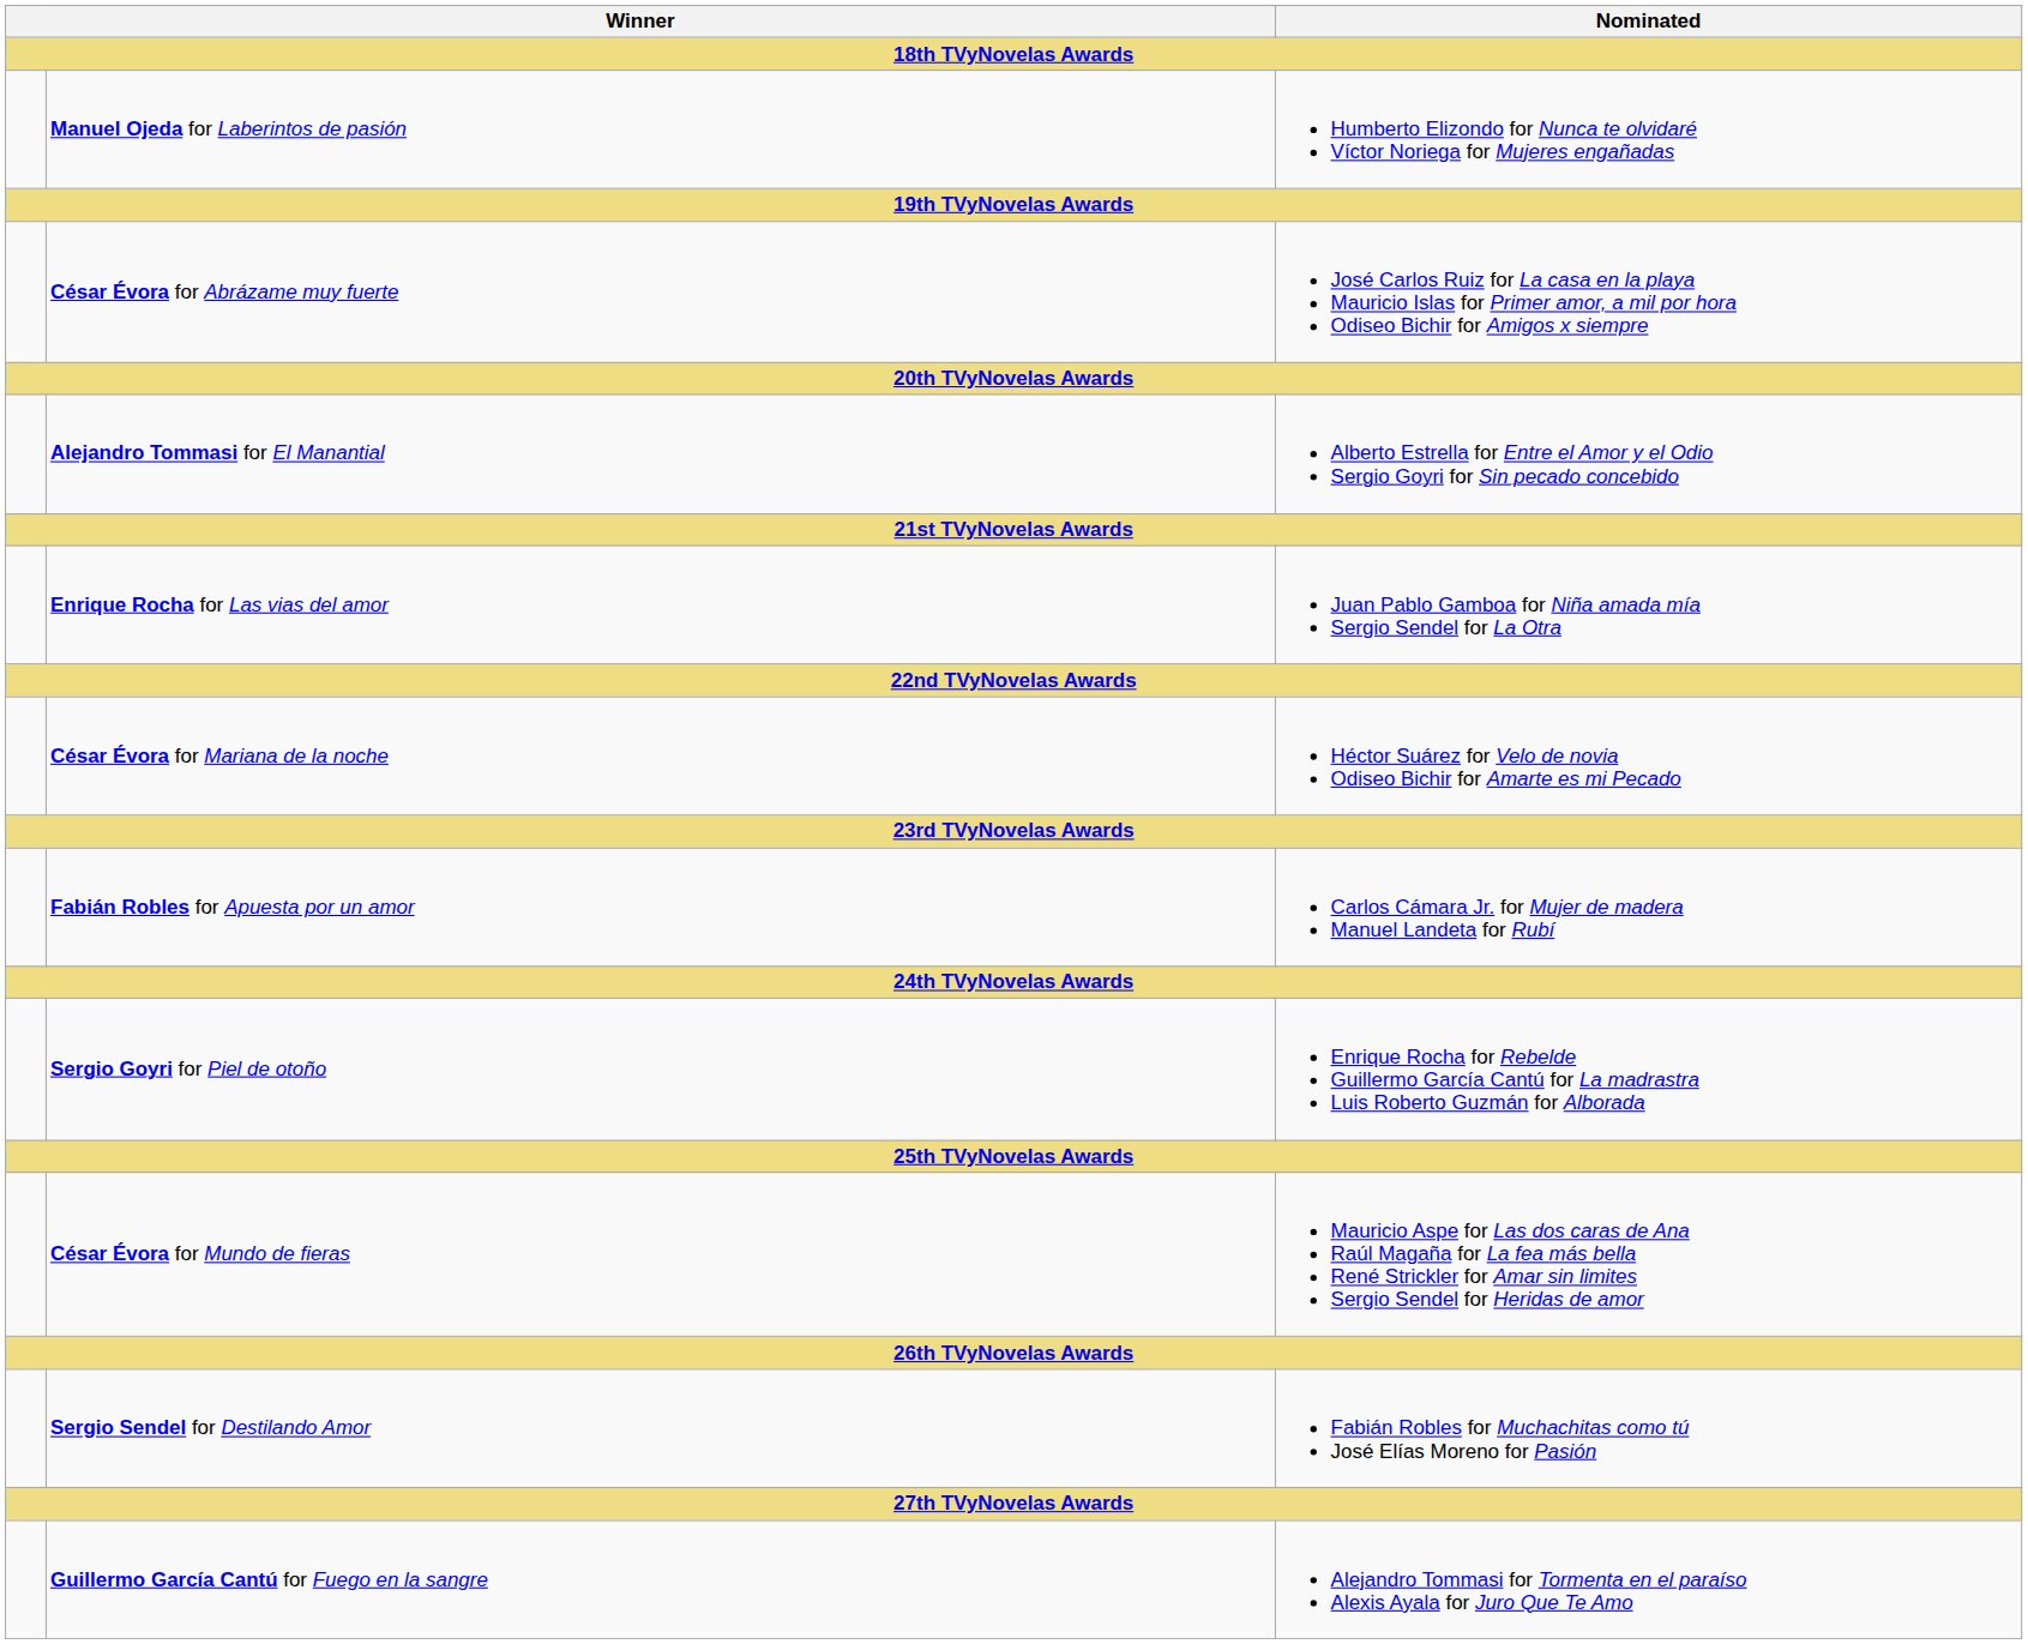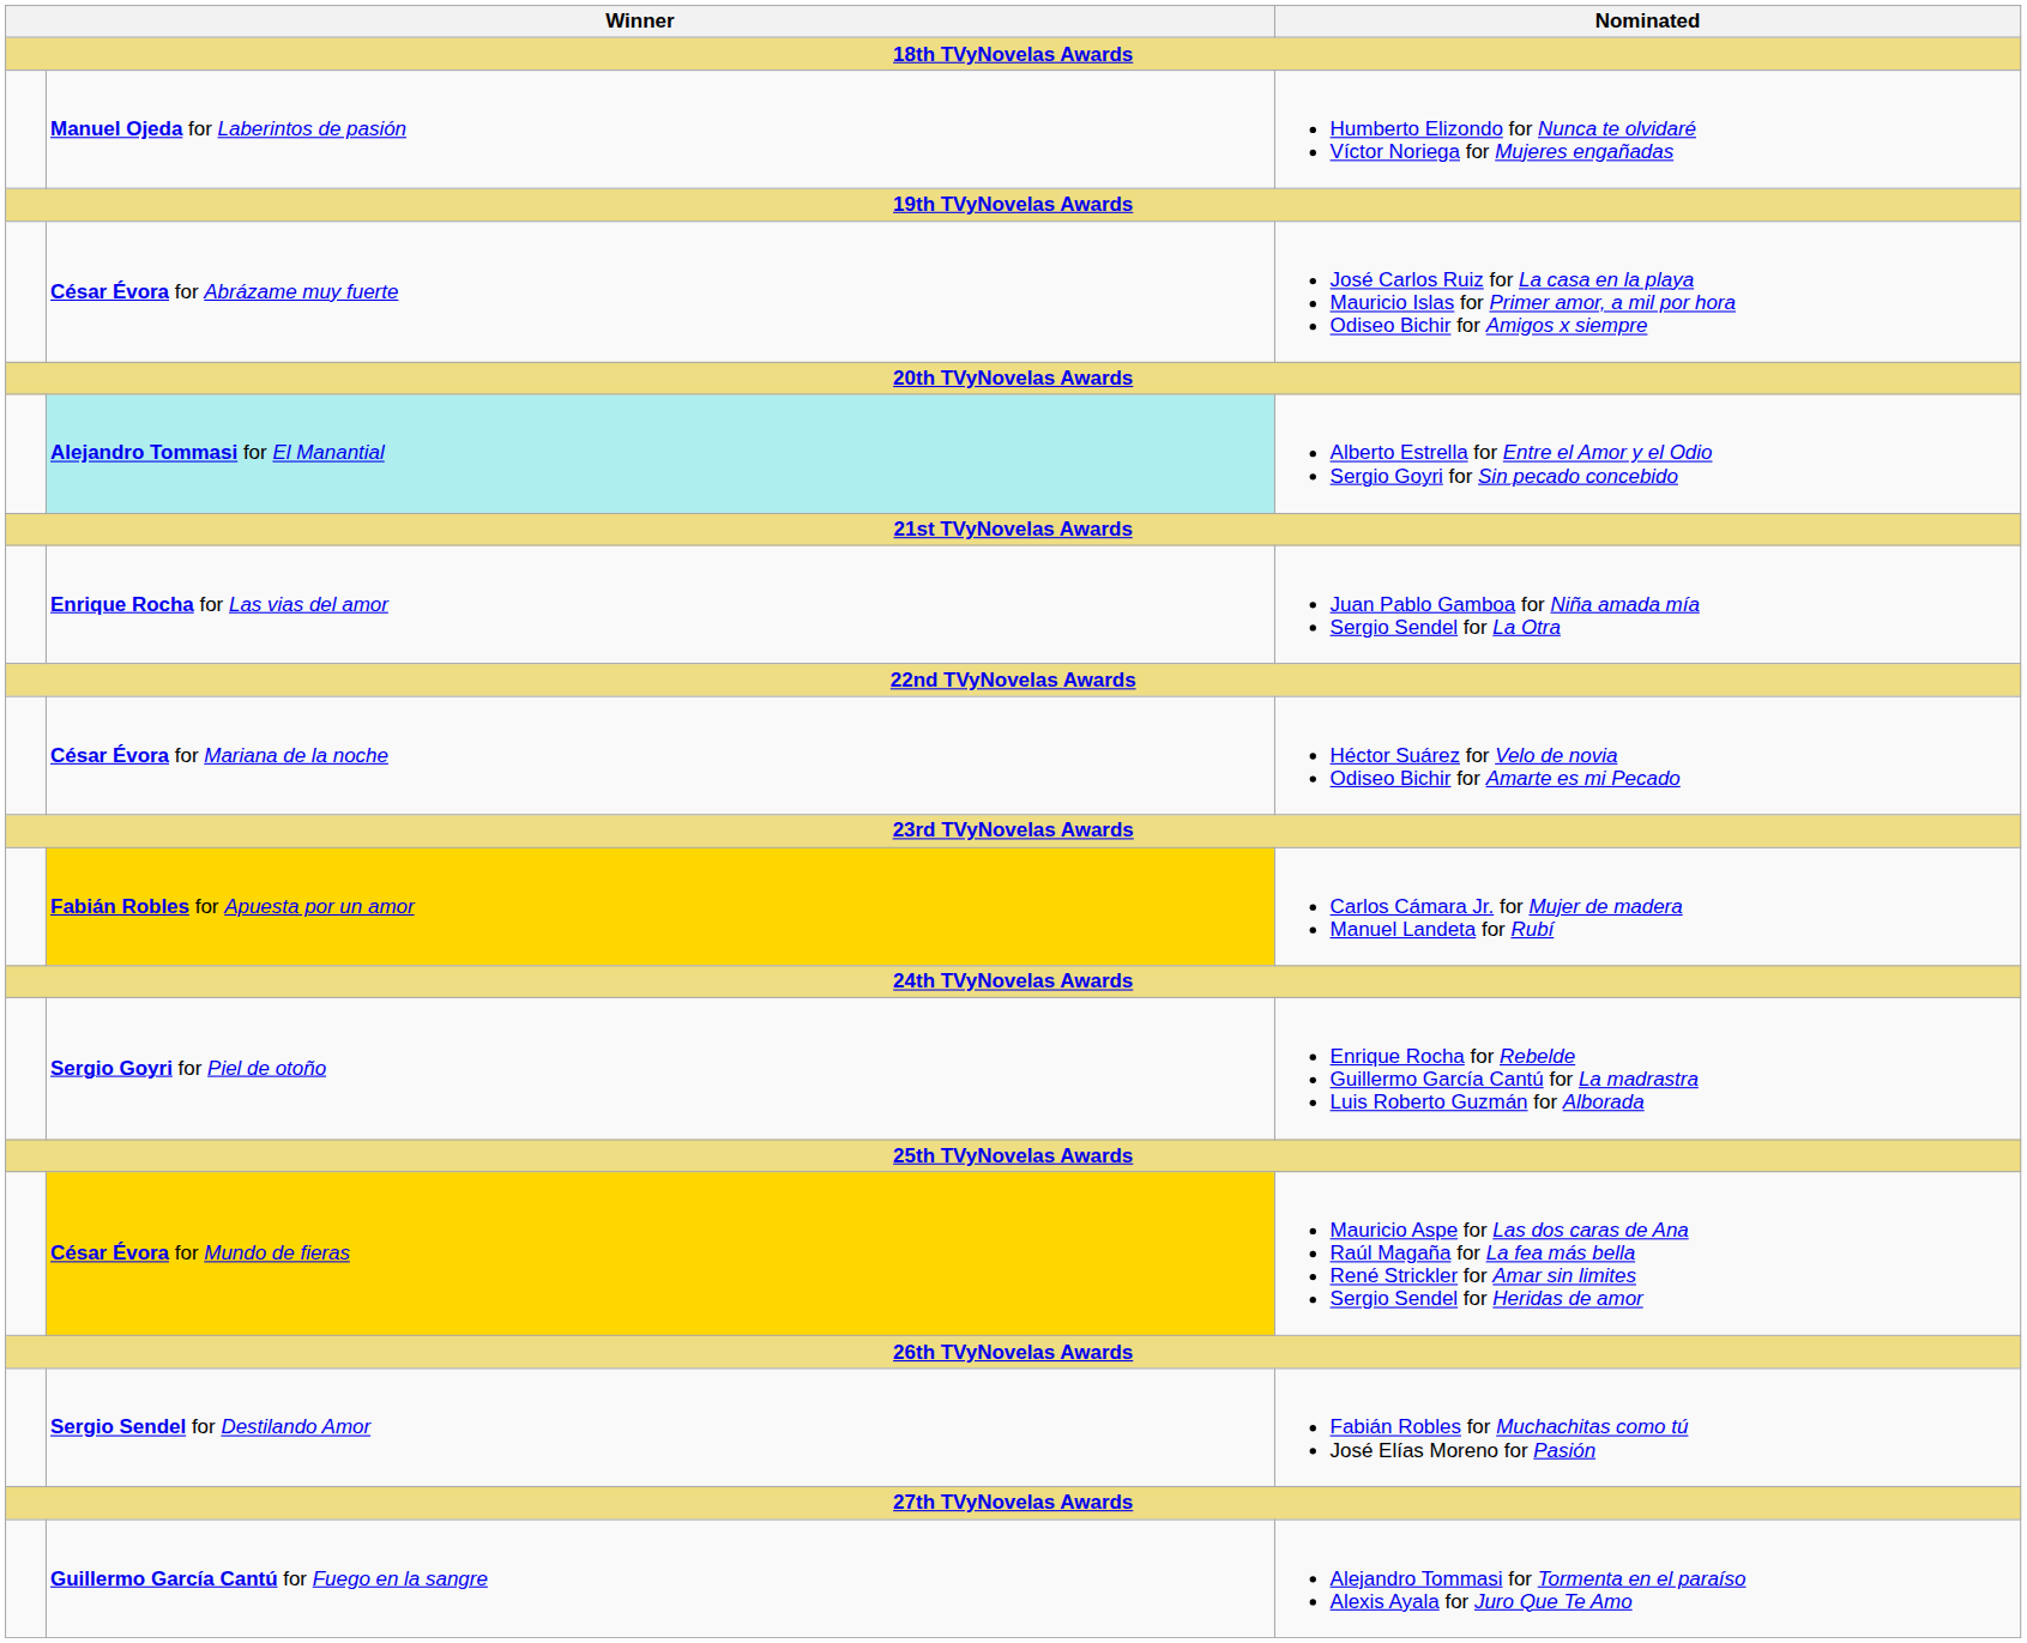Alejandro Tommasi for El Manantial | column 2: no background -> paleturquoise background
Fabián Robles for Apuesta por un amor | column 2: no background -> gold background
César Évora for Mundo de fieras | column 2: no background -> gold background
